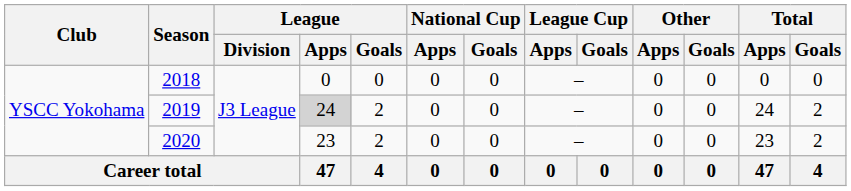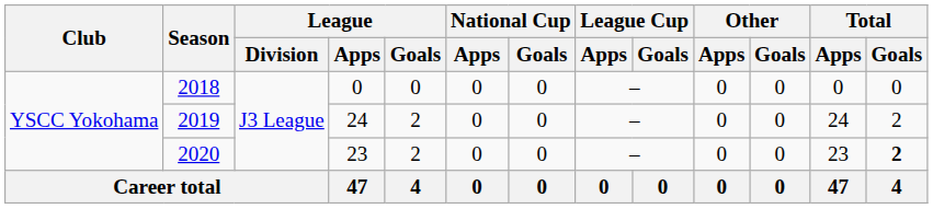2019 | League / Apps: lightgrey background -> no background
2020 | Total / Goals: normal -> bold
